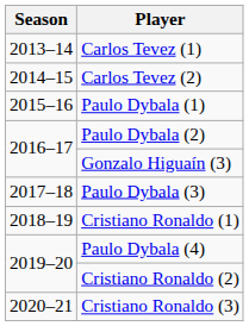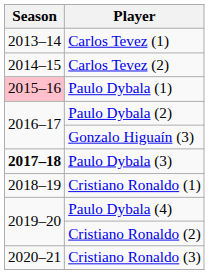Paulo Dybala (1) | Season: no background -> pink background
Paulo Dybala (3) | Season: normal -> bold
